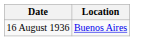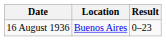+ column: Result | 0–23
